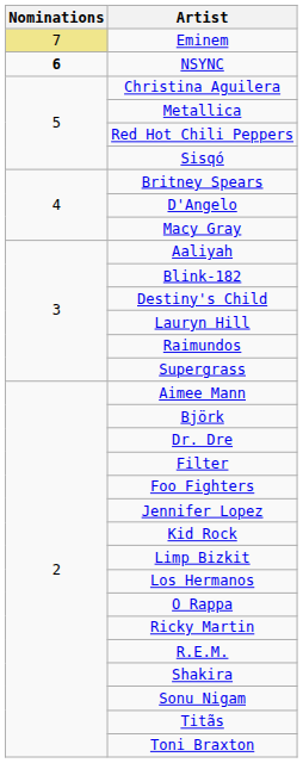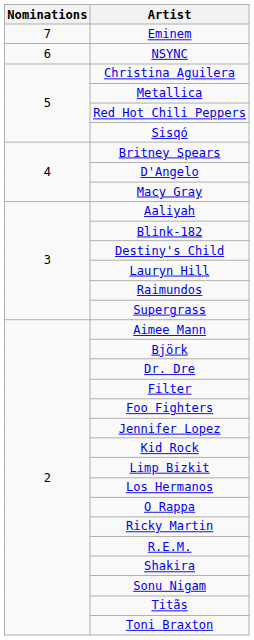Eminem | Nominations: khaki background -> no background
NSYNC | Nominations: bold -> normal
